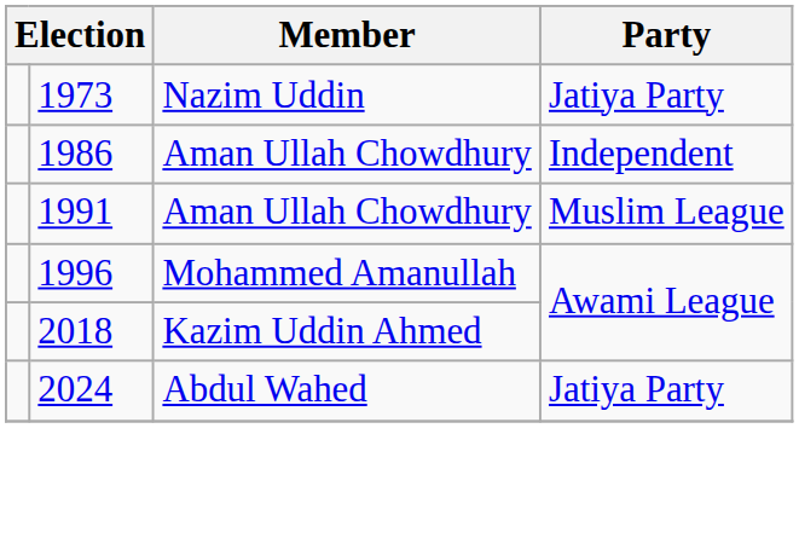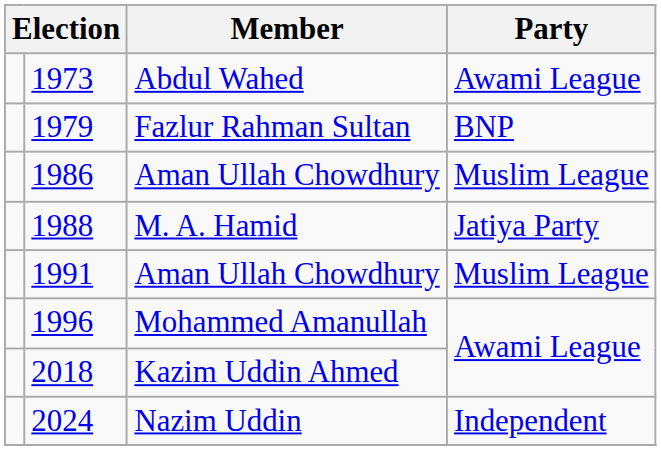1973 | Member: Nazim Uddin -> Abdul Wahed
1973 | Party: Jatiya Party -> Awami League
+ row: 1979 | Fazlur Rahman Sultan | BNP
1986 | Party: Independent -> Muslim League
+ row: 1988 | M. A. Hamid | Jatiya Party
2024 | Member: Abdul Wahed -> Nazim Uddin
2024 | Party: Jatiya Party -> Independent
